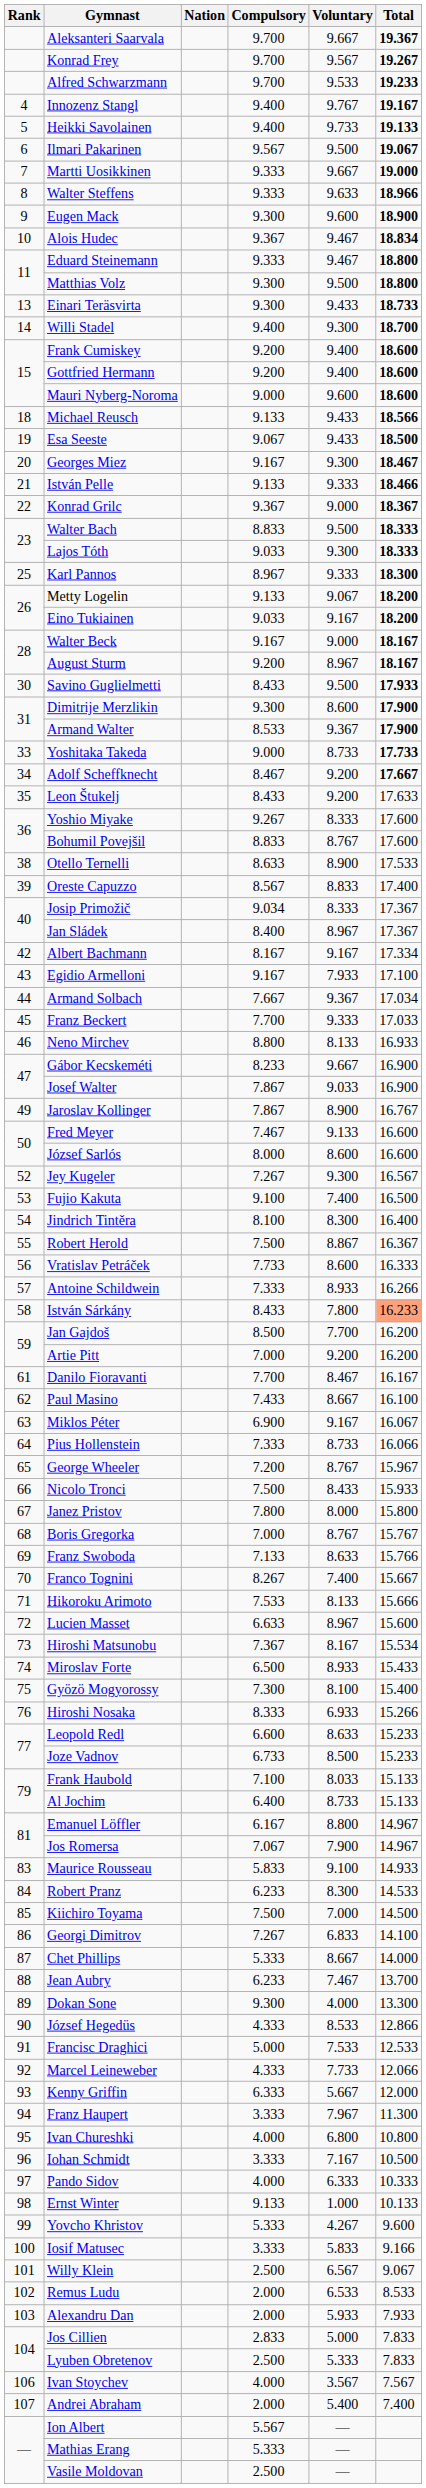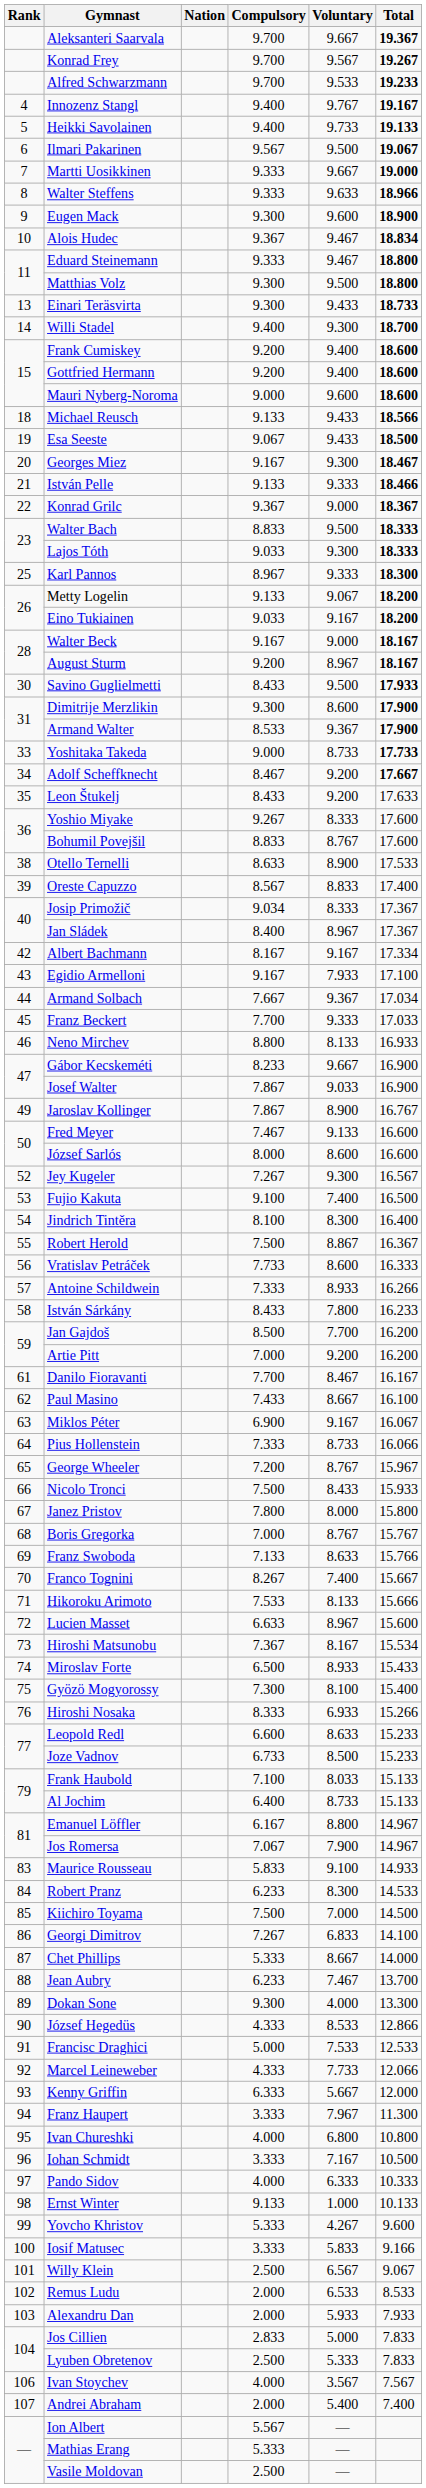István Sárkány | Total: lightsalmon background -> no background
